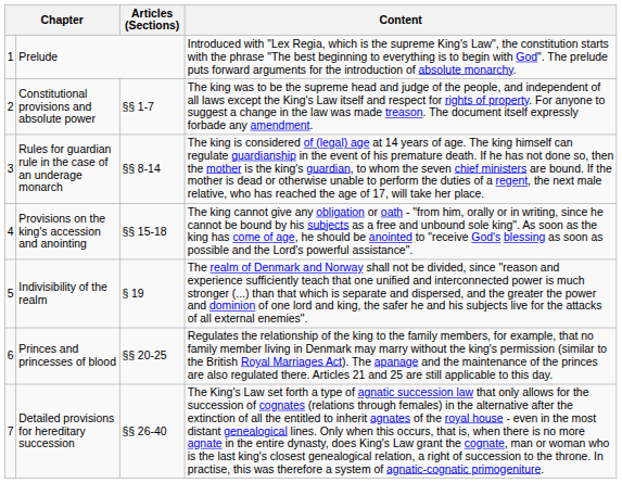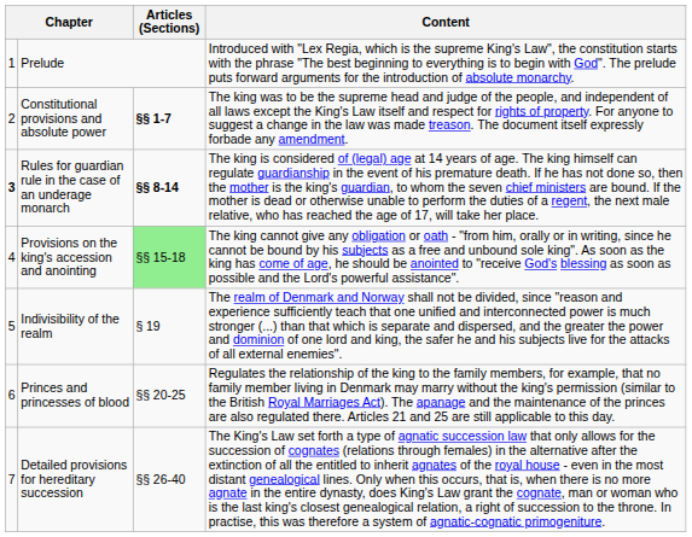Constitutional provisions and absolute power | Articles (Sections): normal -> bold
Rules for guardian rule in the case of an underage monarch | column 1: normal -> bold
Rules for guardian rule in the case of an underage monarch | Articles (Sections): normal -> bold
Provisions on the king's accession and anointing | Articles (Sections): no background -> lightgreen background
